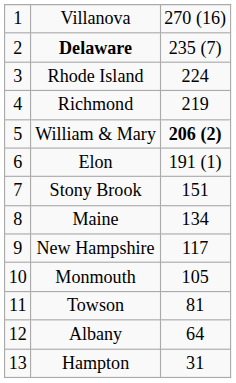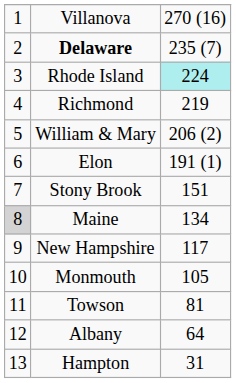Rhode Island | column 3: no background -> paleturquoise background
William & Mary | column 3: bold -> normal
Maine | column 1: no background -> lightgrey background
